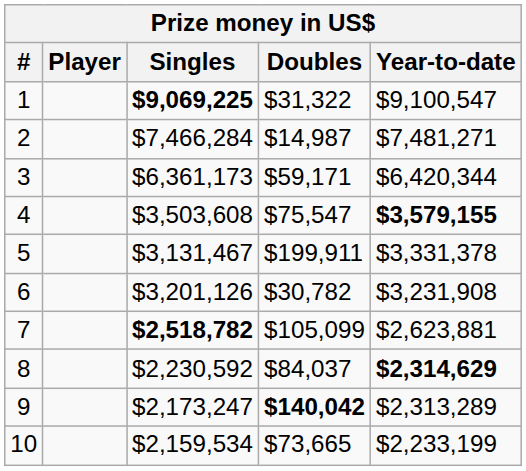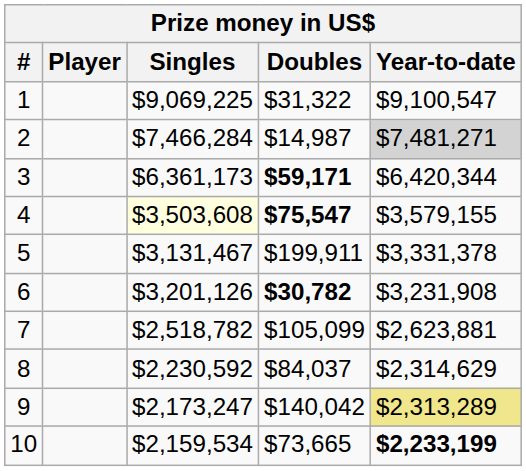1 | Singles: bold -> normal
2 | Year-to-date: no background -> lightgrey background
3 | Doubles: normal -> bold
4 | Singles: no background -> lightyellow background
4 | Doubles: normal -> bold
4 | Year-to-date: bold -> normal
6 | Doubles: normal -> bold
7 | Singles: bold -> normal
8 | Year-to-date: bold -> normal
9 | Doubles: bold -> normal
9 | Year-to-date: no background -> khaki background
10 | Year-to-date: normal -> bold
